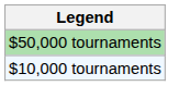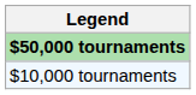row 2 | column 1: normal -> bold
